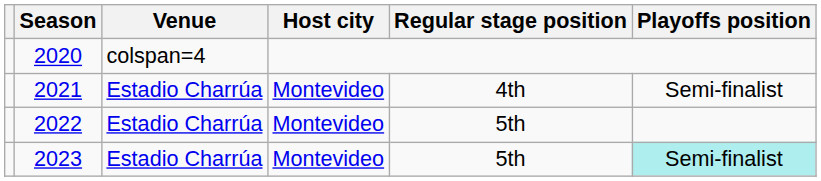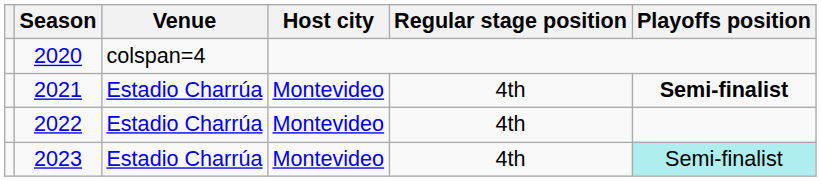2021 | Playoffs position: normal -> bold
2022 | Regular stage position: 5th -> 4th
2023 | Regular stage position: 5th -> 4th
